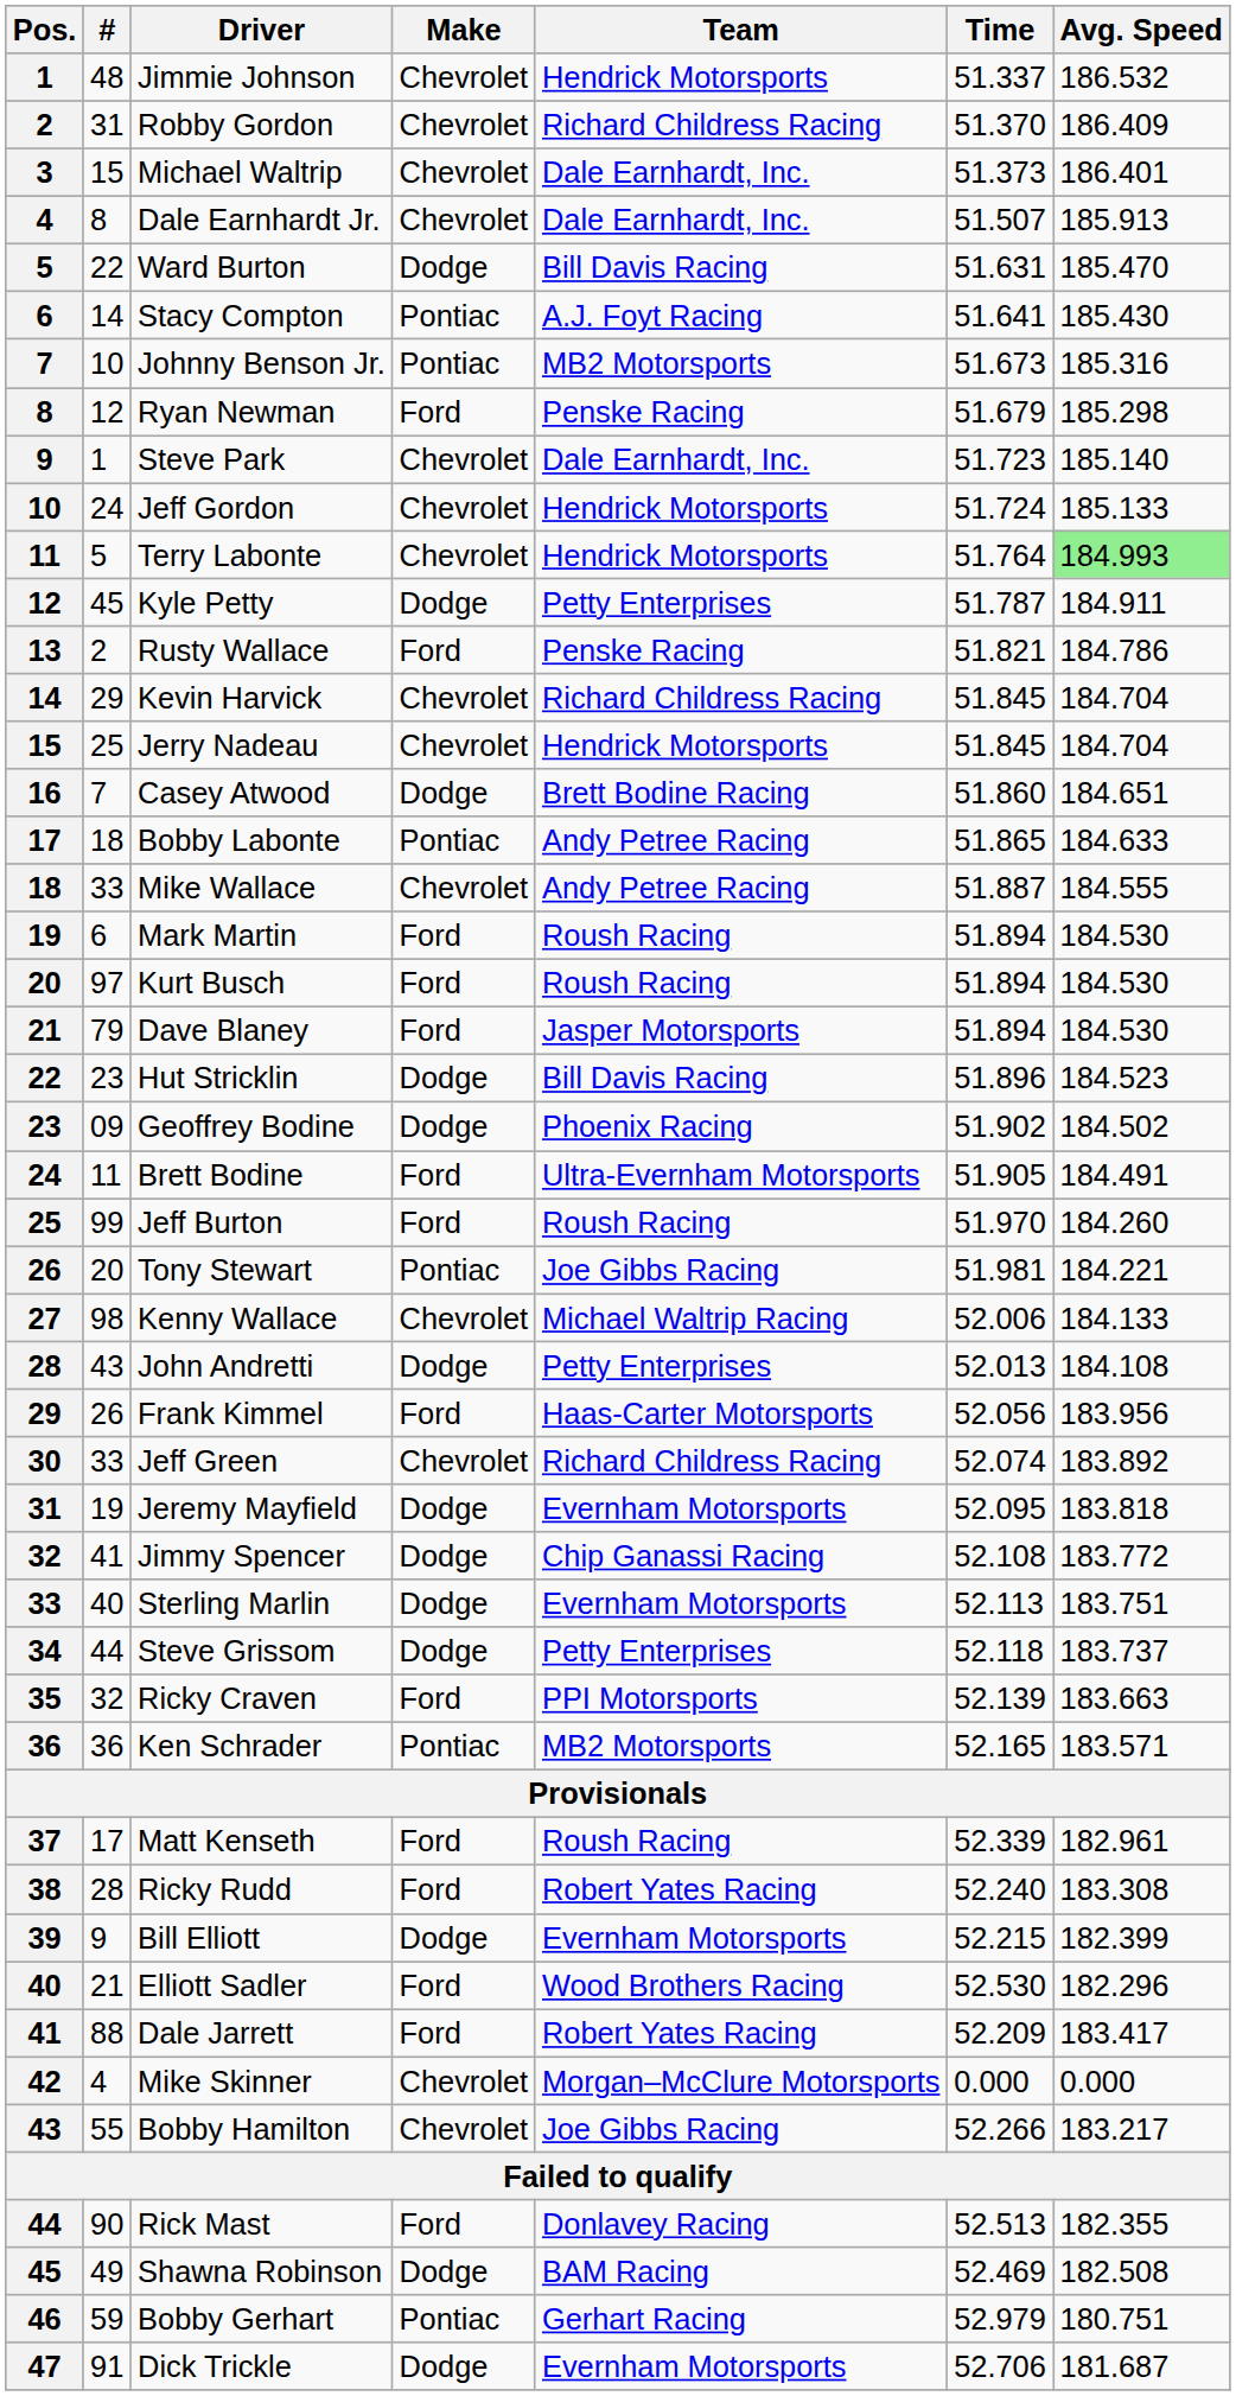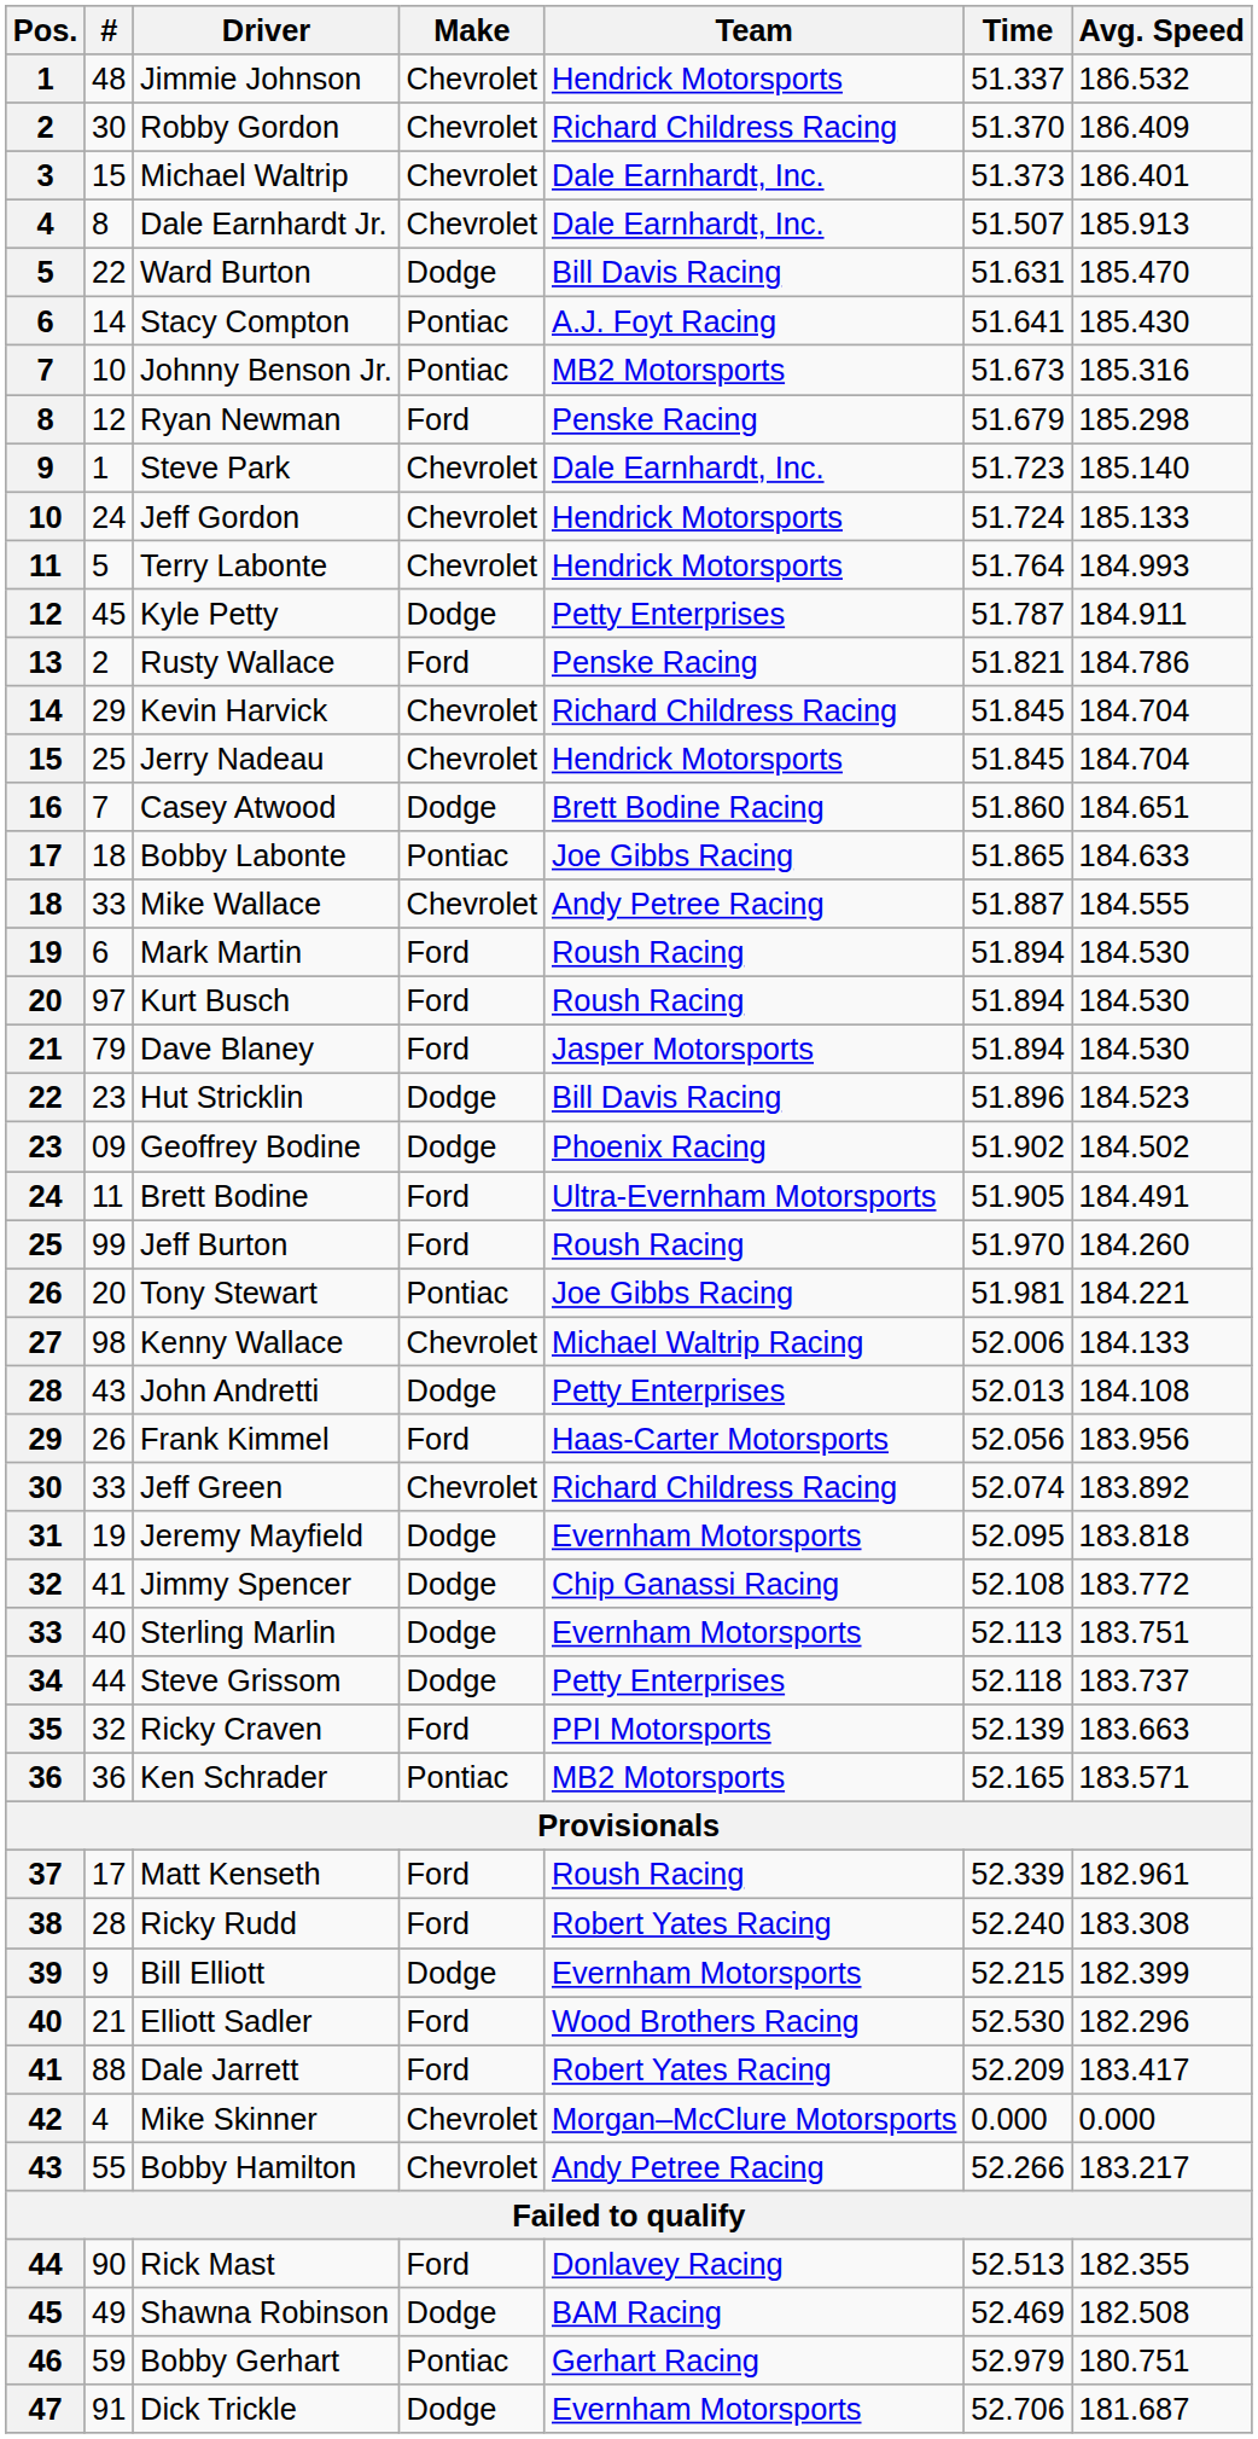Robby Gordon | #: 31 -> 30
Terry Labonte | Avg. Speed: lightgreen background -> no background
Bobby Labonte | Team: Andy Petree Racing -> Joe Gibbs Racing
Bobby Hamilton | Team: Joe Gibbs Racing -> Andy Petree Racing
